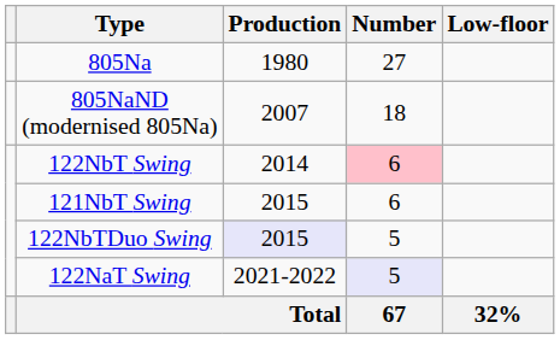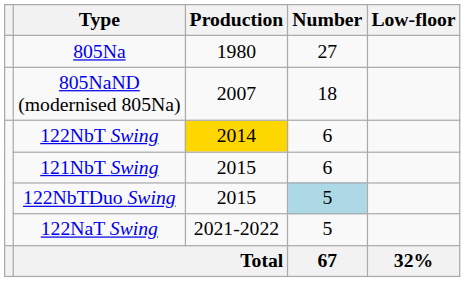122NbT Swing | Production: no background -> gold background
122NbT Swing | Number: pink background -> no background
122NbTDuo Swing | Production: lavender background -> no background
122NbTDuo Swing | Number: no background -> lightblue background
122NaT Swing | Number: lavender background -> no background
